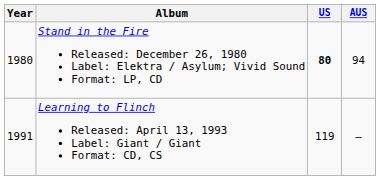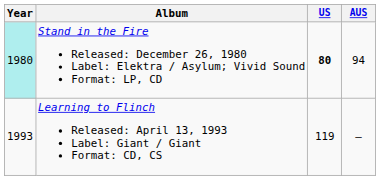row 2 | Year: no background -> paleturquoise background
row 3 | Year: 1991 -> 1993
